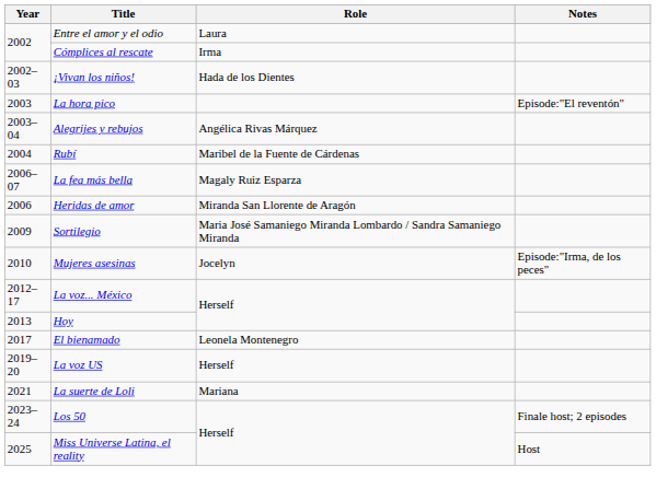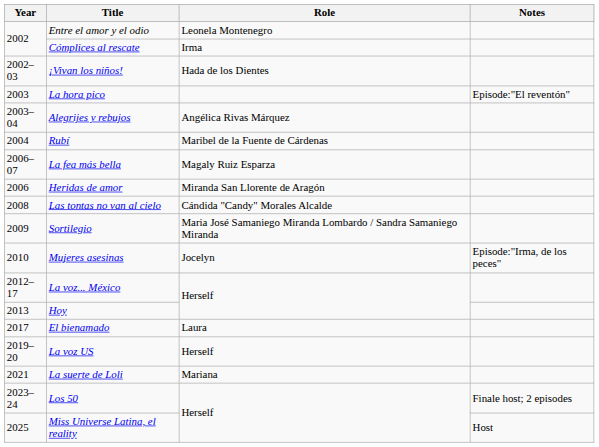Entre el amor y el odio | Role: Laura -> Leonela Montenegro
+ row: 2008 | Las tontas no van al cielo | Cándida "Candy" Morales Alcalde
El bienamado | Role: Leonela Montenegro -> Laura
